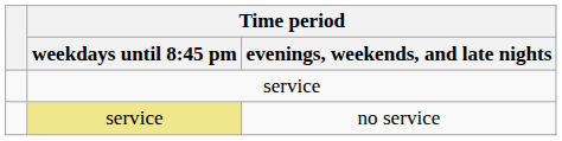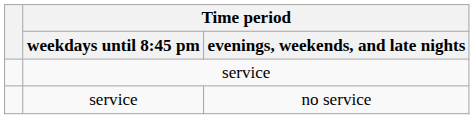no service | Time period / weekdays until 8:45 pm: khaki background -> no background
